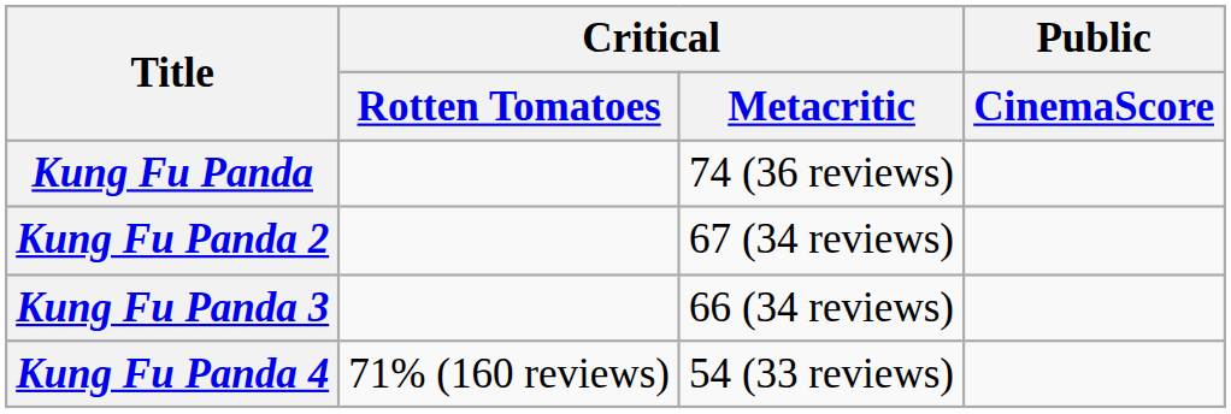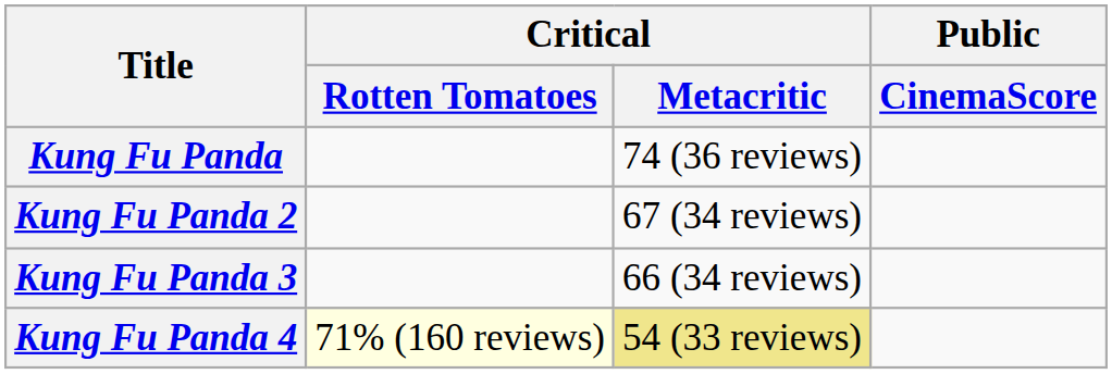Kung Fu Panda 4 | Critical / Rotten Tomatoes: no background -> lightyellow background
Kung Fu Panda 4 | Critical / Metacritic: no background -> khaki background
